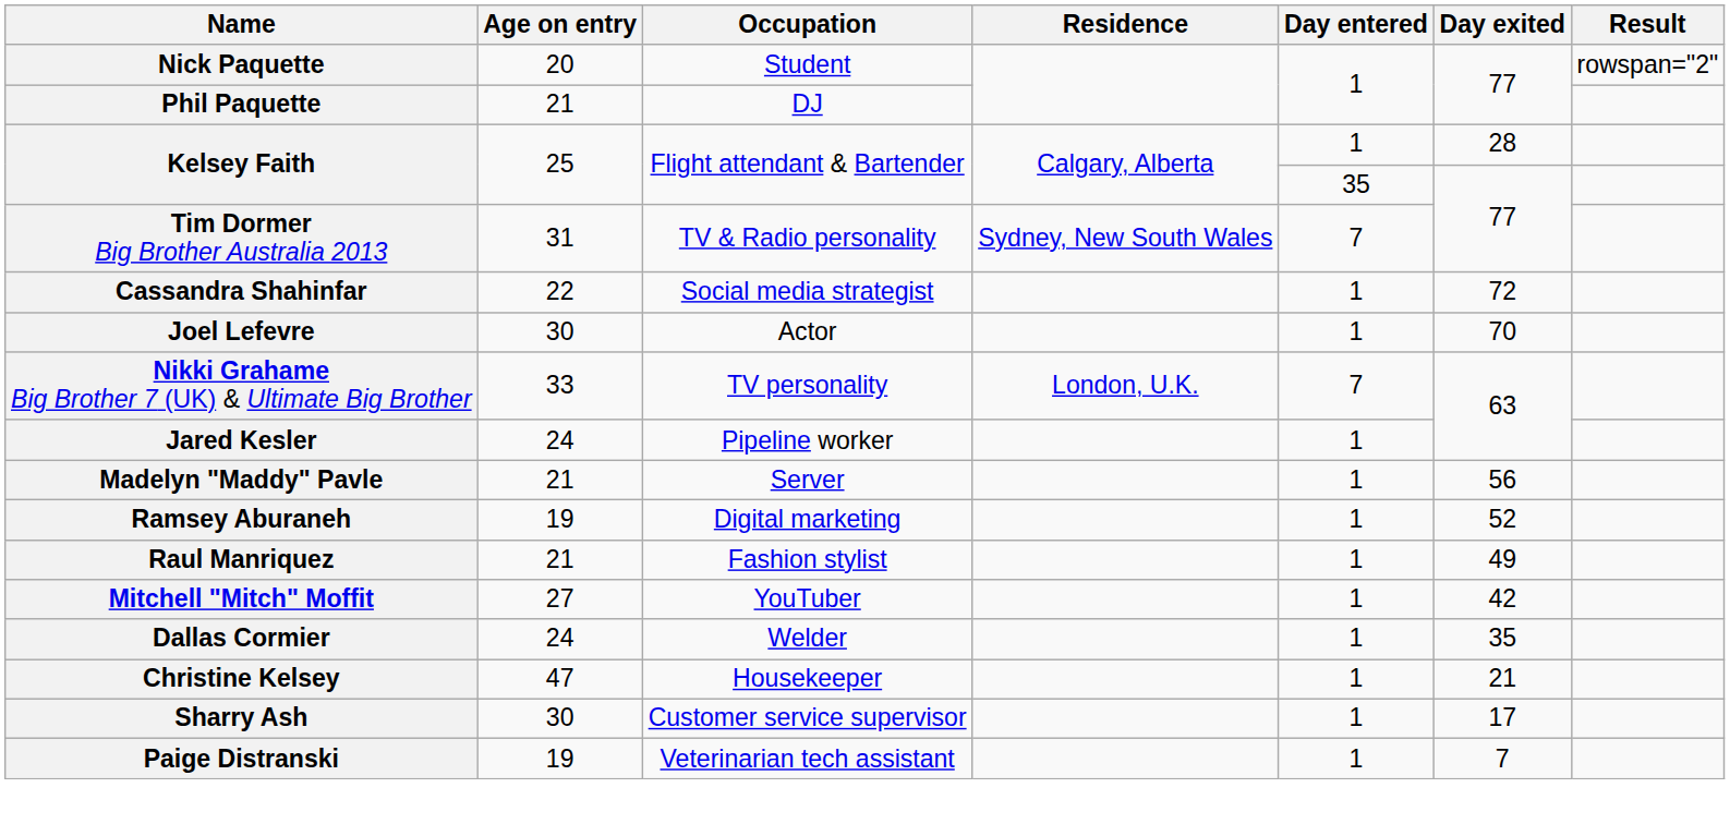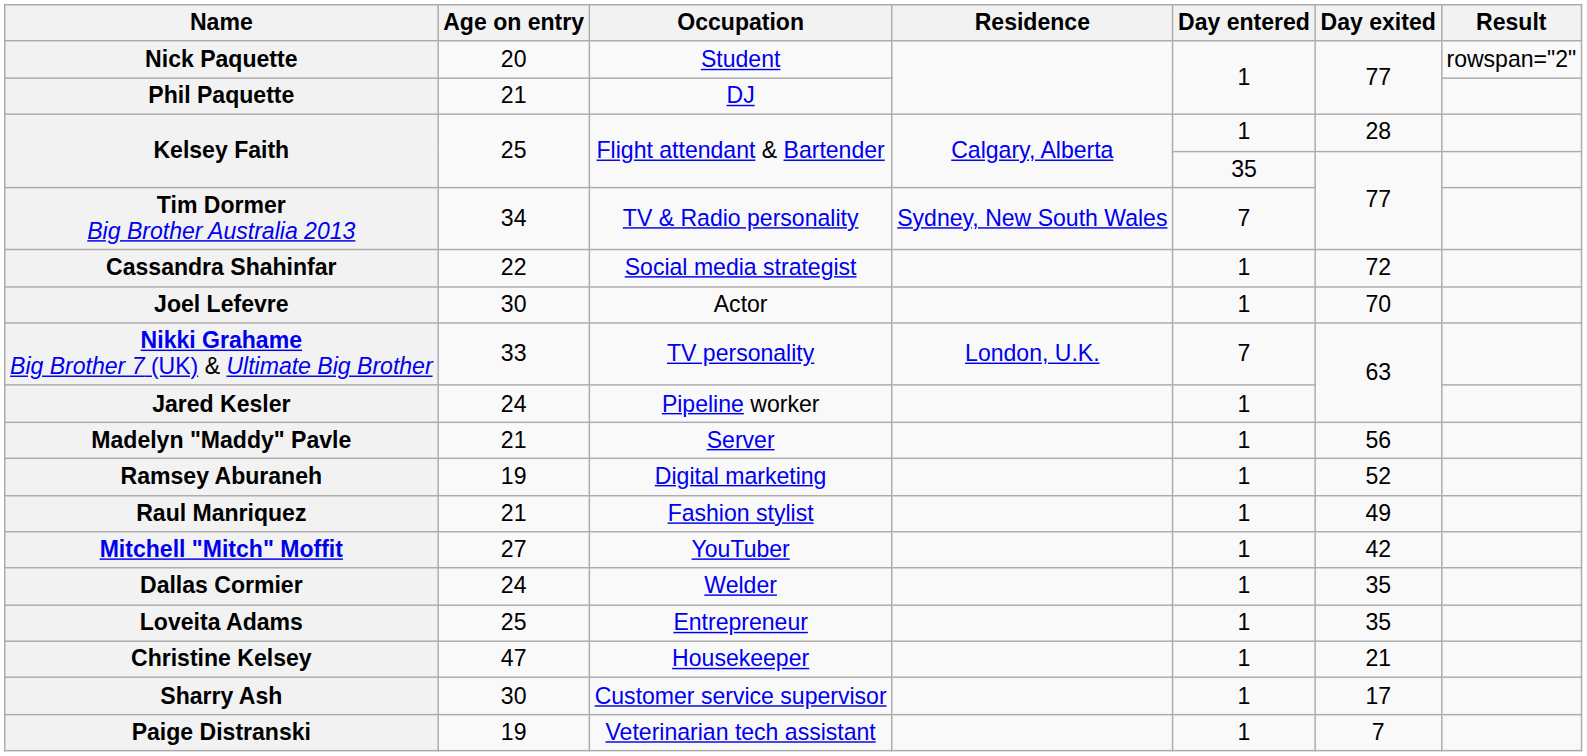Tim Dormer Big Brother Australia 2013 | Age on entry: 31 -> 34
+ row: Loveita Adams | 25 | Entrepreneur | 1 | 35
